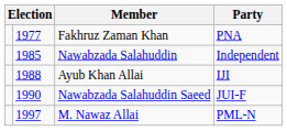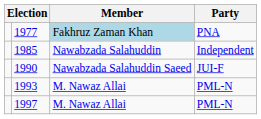1977 | Member: no background -> lightblue background
- row: 1988 | Ayub Khan Allai | IJI
+ row: 1993 | M. Nawaz Allai | PML-N
